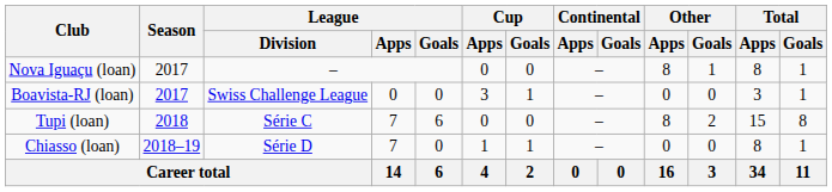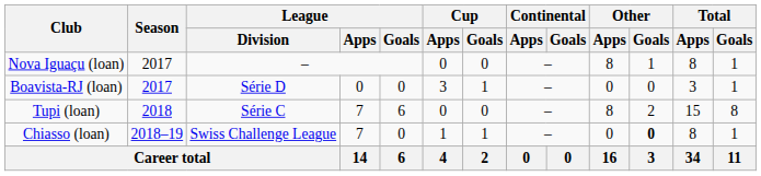Boavista-RJ (loan) | League / Division: Swiss Challenge League -> Série D
Chiasso (loan) | League / Division: Série D -> Swiss Challenge League
Chiasso (loan) | Other / Goals: normal -> bold
